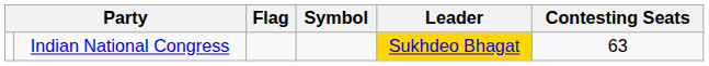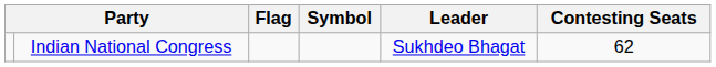Indian National Congress | Leader: gold background -> no background
Indian National Congress | Contesting Seats: 63 -> 62
